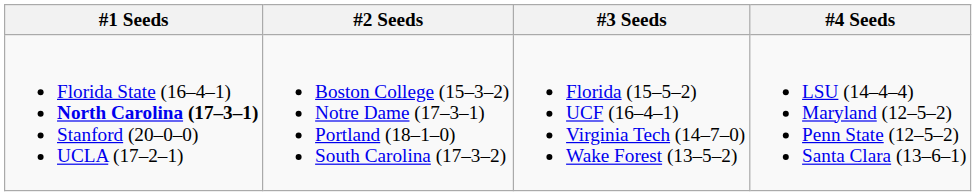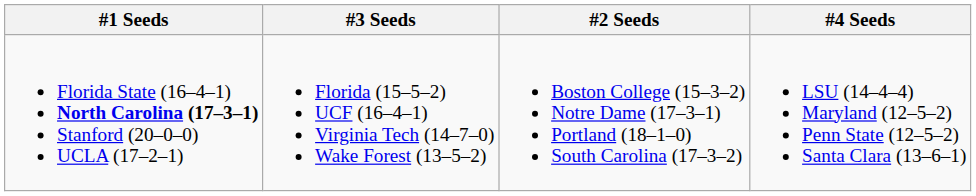columns swapped: #2 Seeds <-> #3 Seeds
